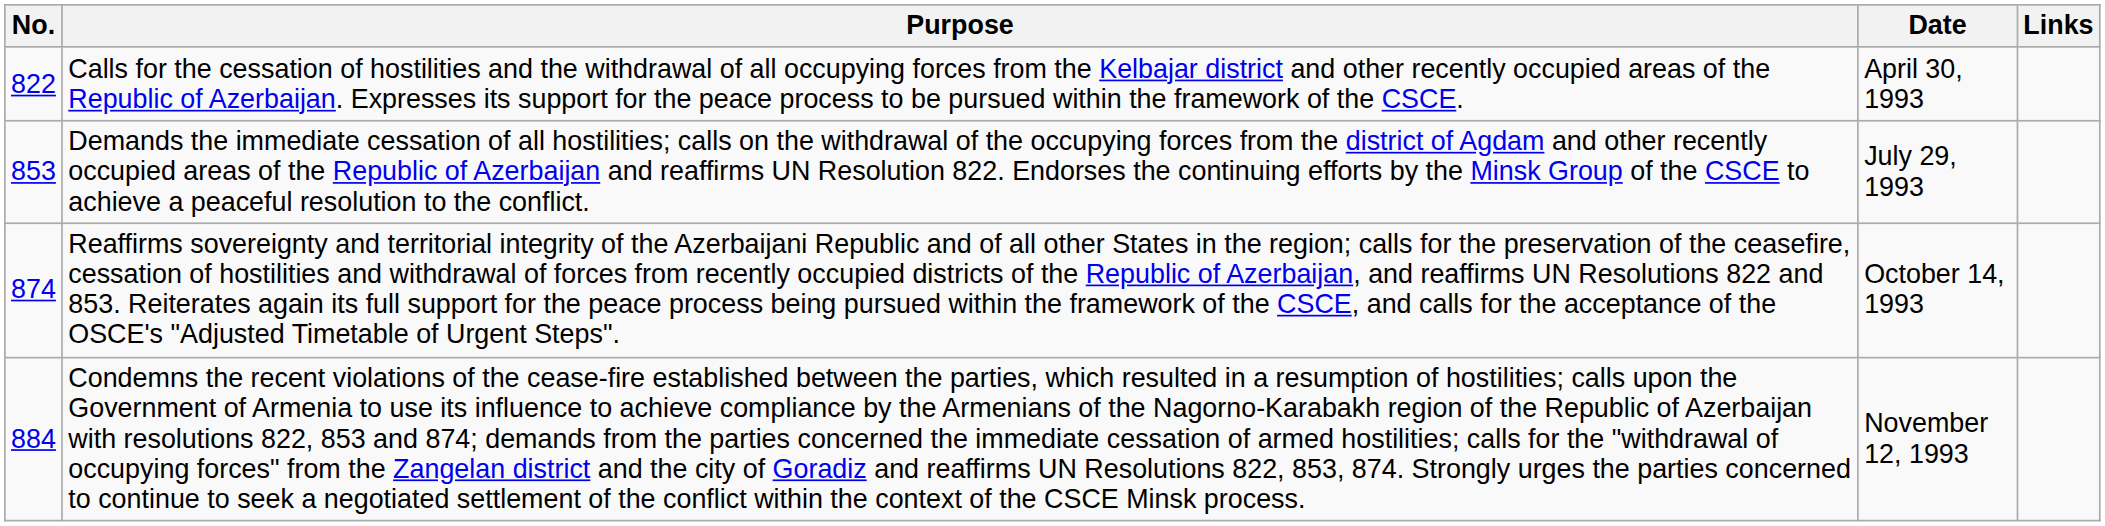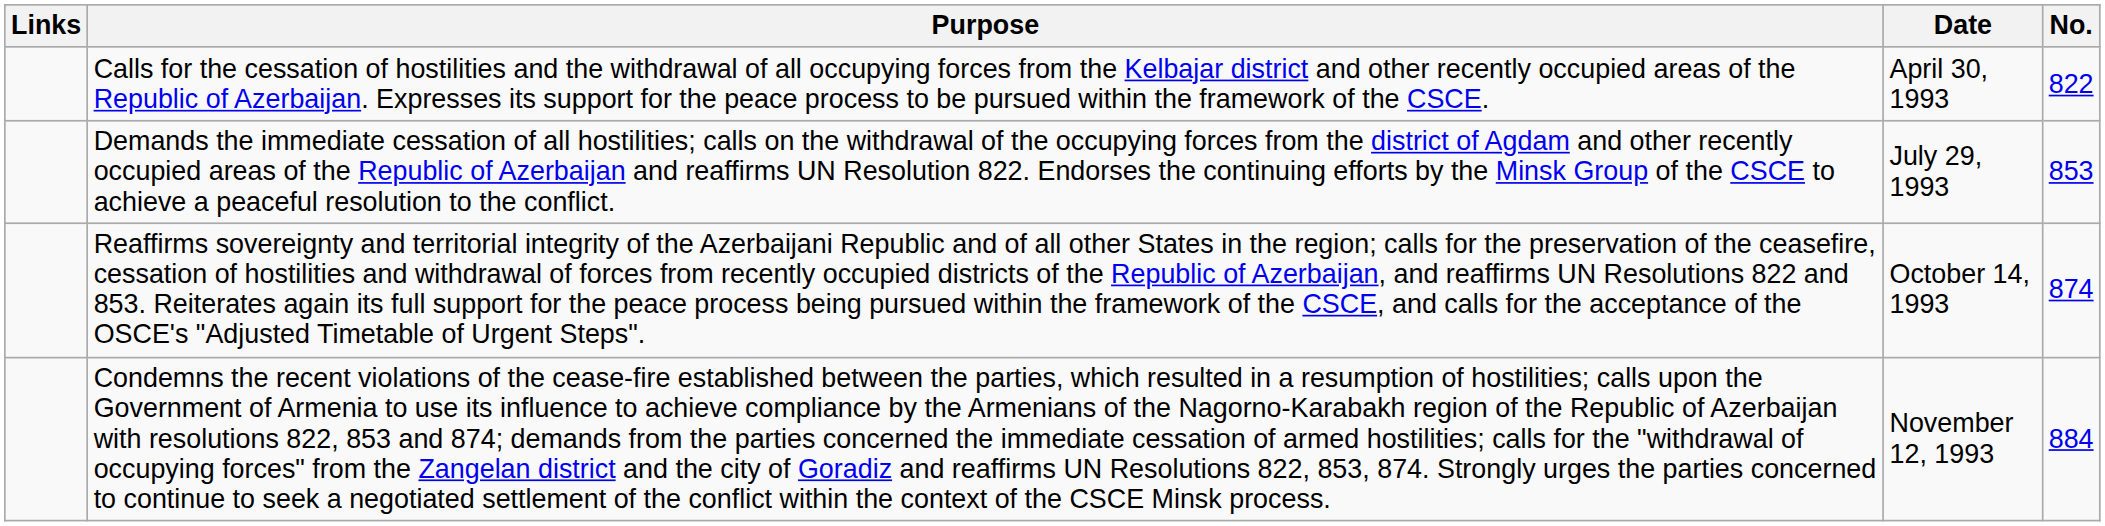columns swapped: No. <-> Links
